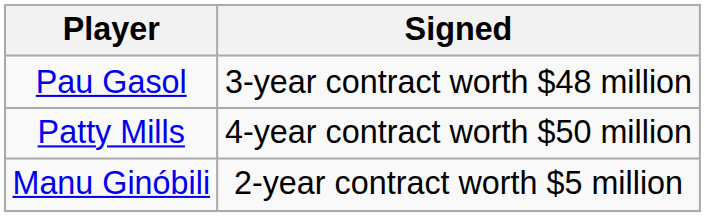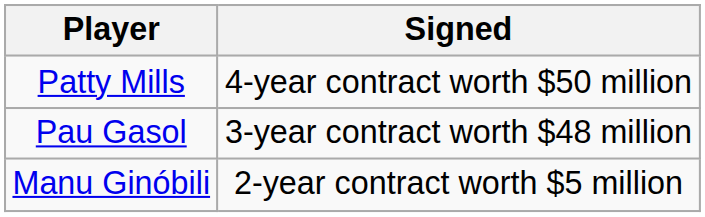rows swapped: Pau Gasol <-> Patty Mills
